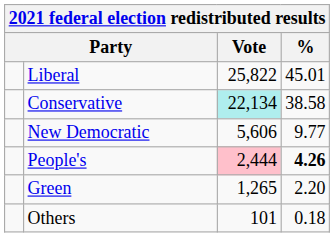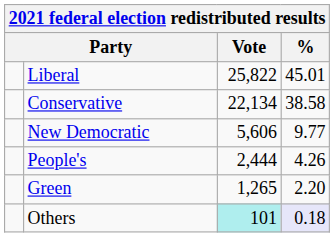Conservative | Vote: paleturquoise background -> no background
People's | Vote: pink background -> no background
People's | %: bold -> normal
Others | Vote: no background -> paleturquoise background
Others | %: no background -> lavender background
